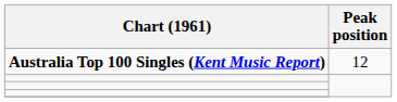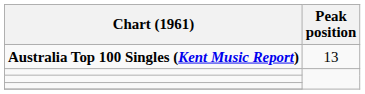row 2 | Peak position: 12 -> 13
